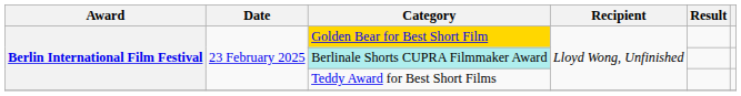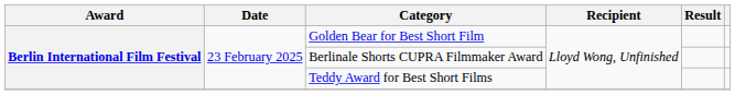Golden Bear for Best Short Film | Category: gold background -> no background
Berlinale Shorts CUPRA Filmmaker Award | Category: paleturquoise background -> no background
